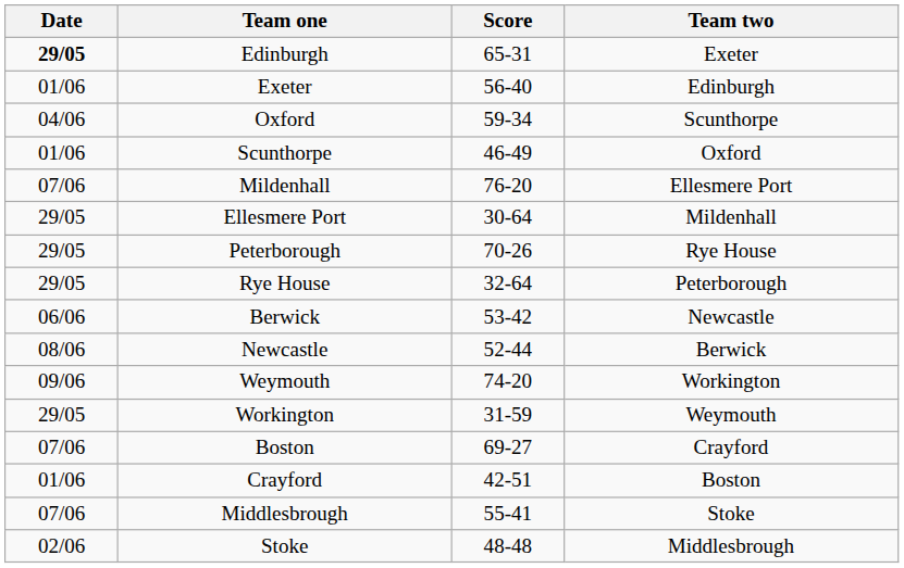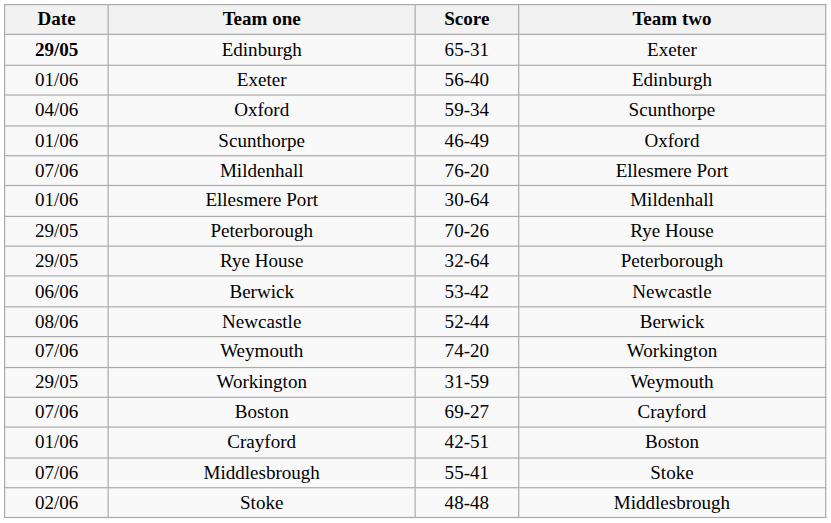row 7 | Date: 29/05 -> 01/06
row 12 | Date: 09/06 -> 07/06
